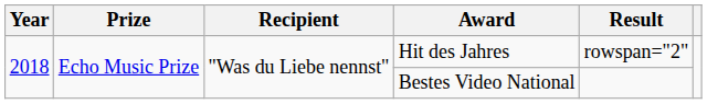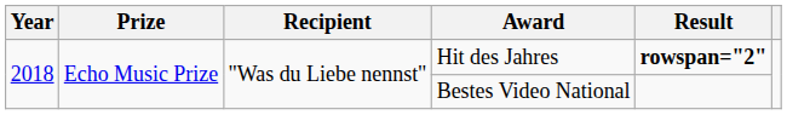Hit des Jahres | Result: normal -> bold
